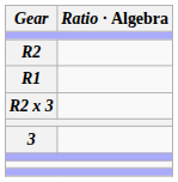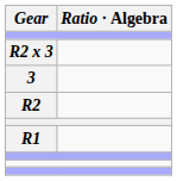row 3 | Gear: R2 -> R2 x 3
row 4 | Gear: R1 -> 3
row 5 | Gear: R2 x 3 -> R2
row 7 | Gear: 3 -> R1
